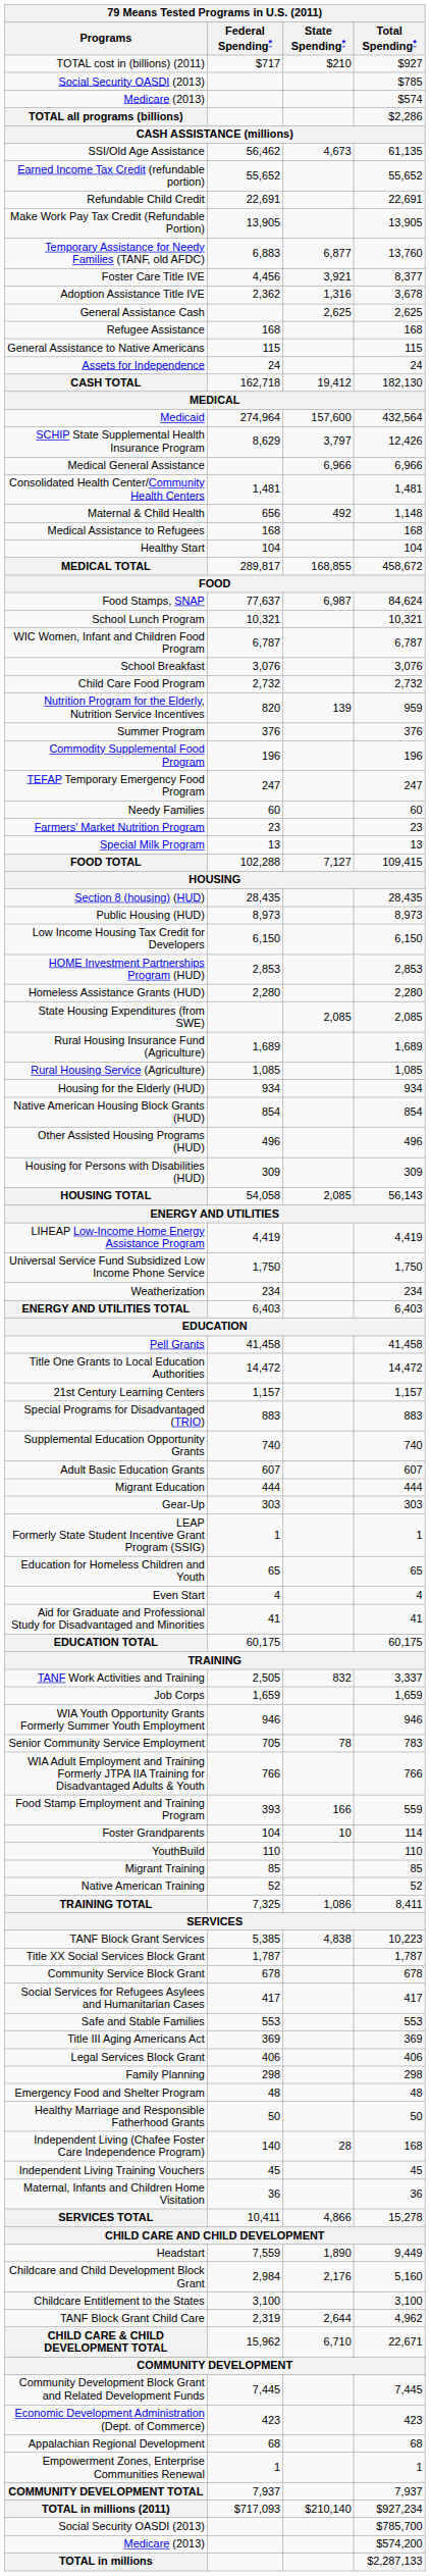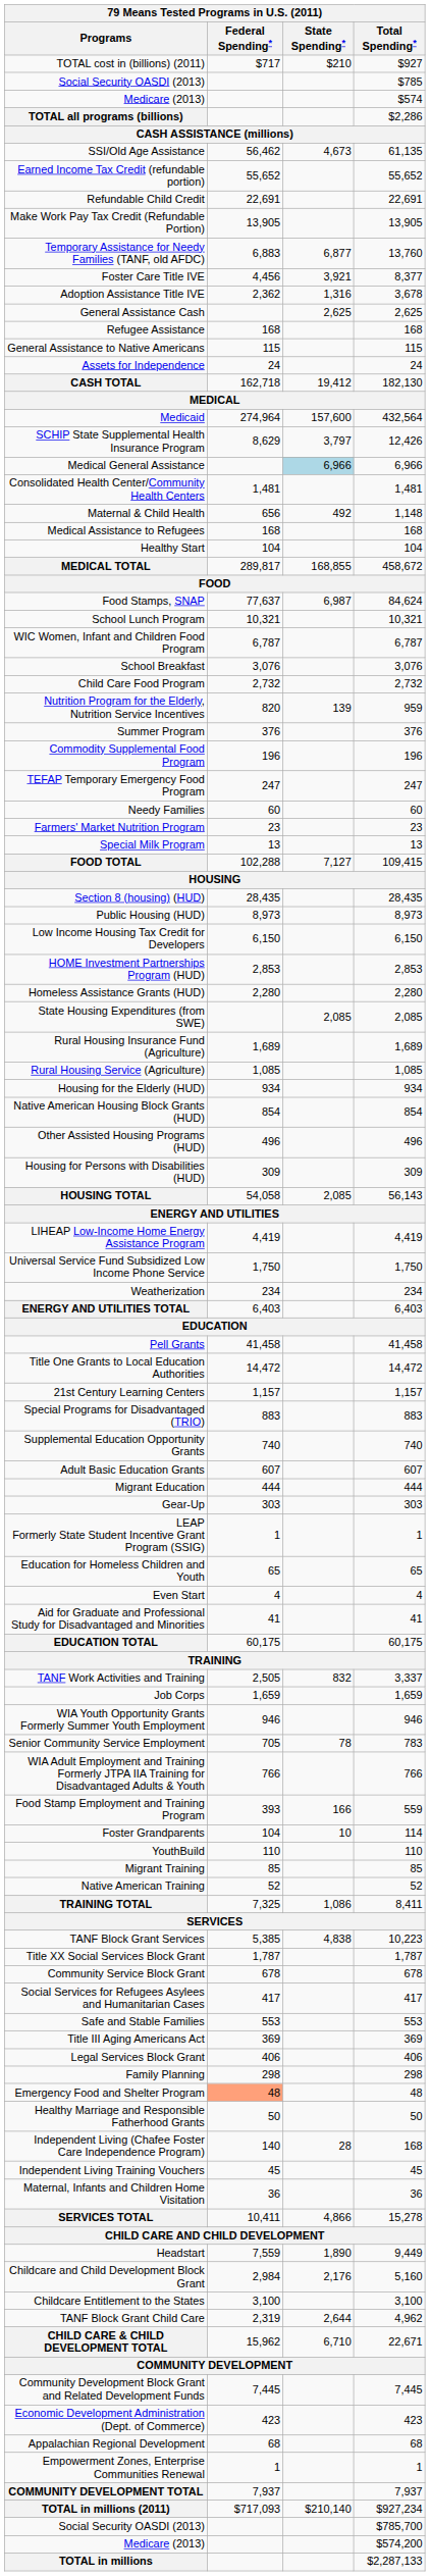Medical General Assistance | State Spending*: no background -> lightblue background
Emergency Food and Shelter Program | Federal Spending*: no background -> lightsalmon background
